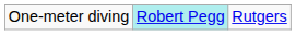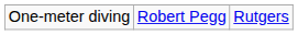One-meter diving | column 2: paleturquoise background -> no background
